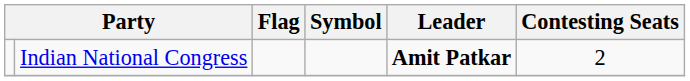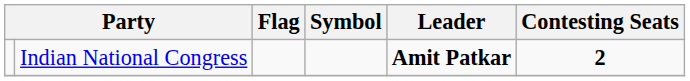Indian National Congress | Contesting Seats: normal -> bold
